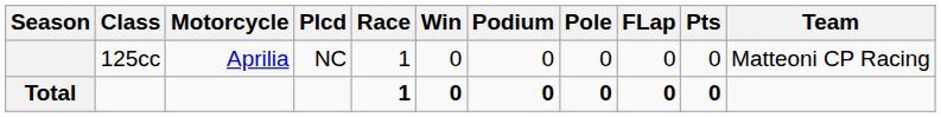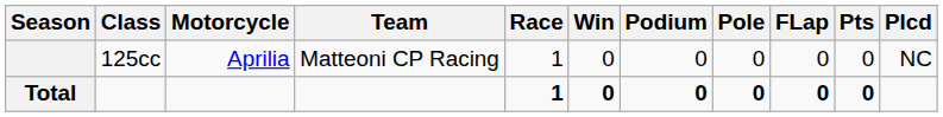columns swapped: Team <-> Plcd
